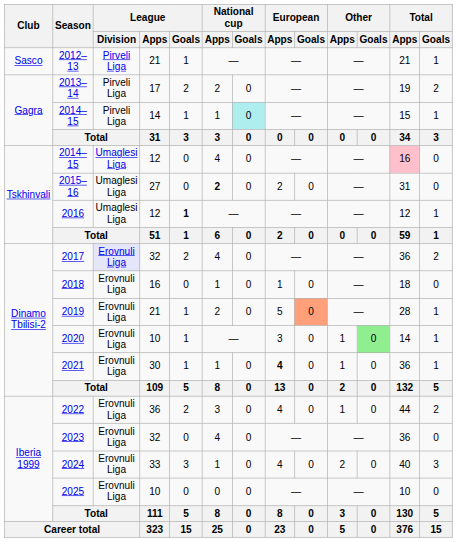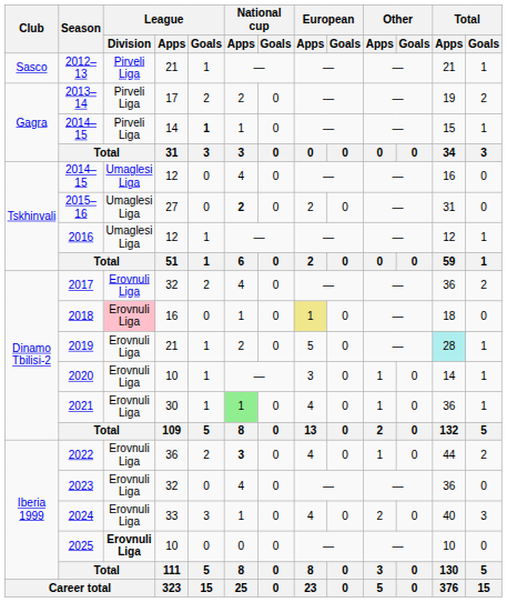2014–15 / 14 | League / Goals: normal -> bold
2014–15 / 14 | National cup / Goals: paleturquoise background -> no background
2014–15 / 12 | Total / Apps: pink background -> no background
2016 | League / Goals: bold -> normal
2017 | League / Division: lavender background -> no background
2018 | League / Division: no background -> pink background
2018 | European / Apps: no background -> khaki background
2019 | European / Goals: lightsalmon background -> no background
2019 | Total / Apps: no background -> paleturquoise background
2020 | Other / Goals: lightgreen background -> no background
2021 | National cup / Apps: no background -> lightgreen background
2021 | European / Apps: bold -> normal
2022 | National cup / Apps: normal -> bold
2025 | League / Division: normal -> bold
